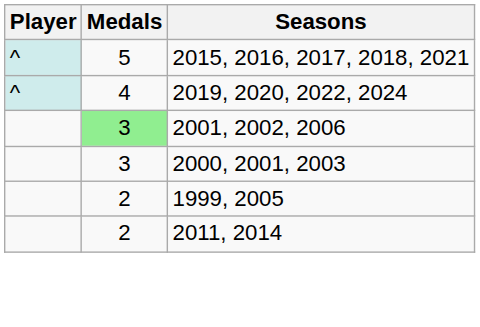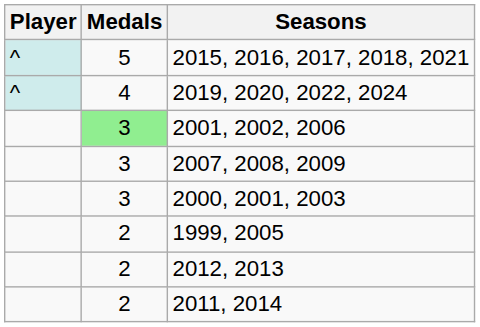+ row: 3 | 2007, 2008, 2009
+ row: 2 | 2012, 2013
